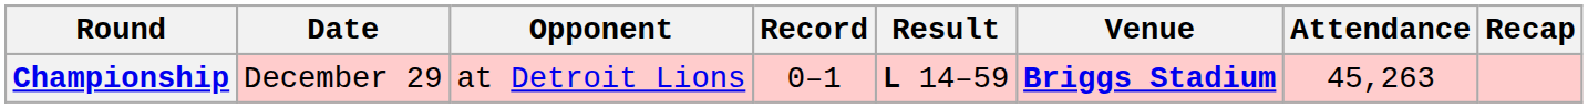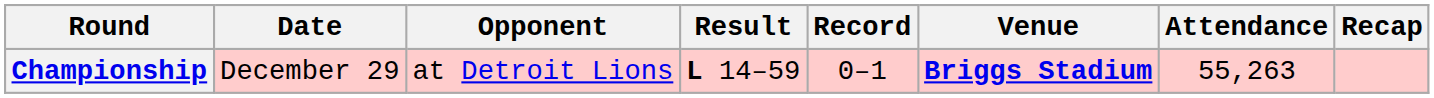columns swapped: Result <-> Record
Championship | Attendance: 45,263 -> 55,263
